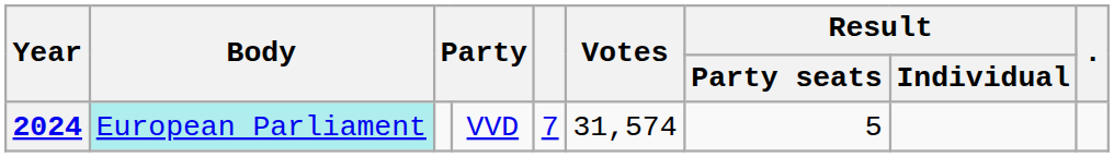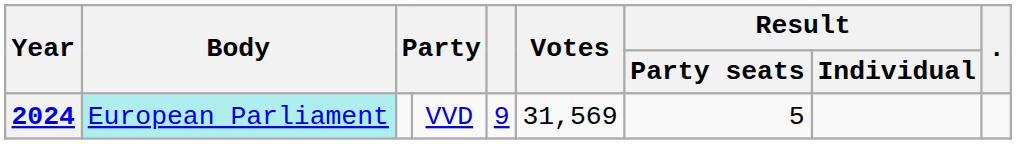2024 | column 5: 7 -> 9
2024 | Votes: 31,574 -> 31,569
